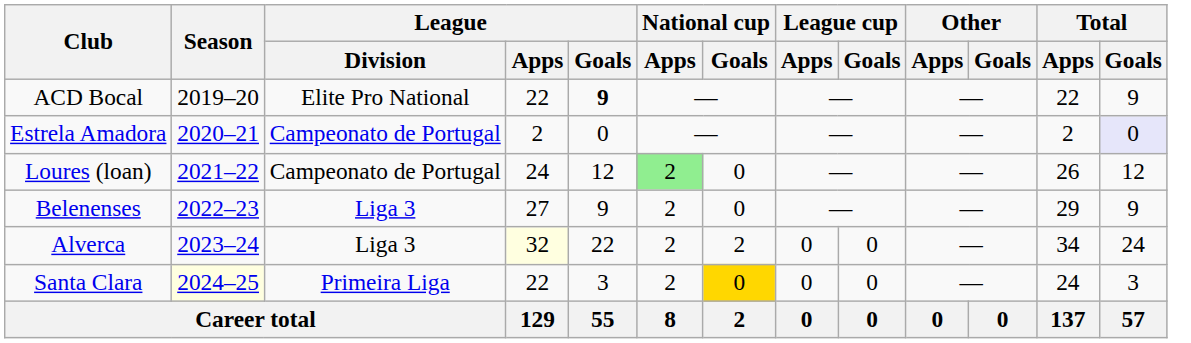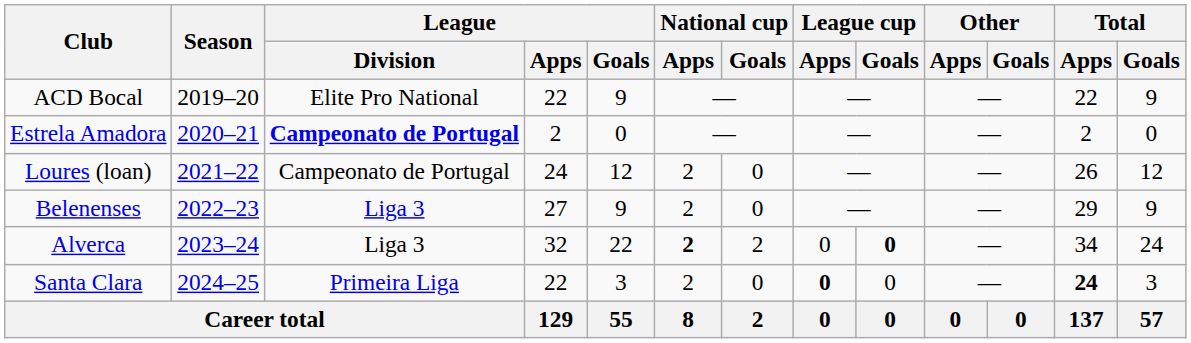ACD Bocal | League / Goals: bold -> normal
Estrela Amadora | League / Division: normal -> bold
Estrela Amadora | Total / Goals: lavender background -> no background
Loures (loan) | National cup / Apps: lightgreen background -> no background
Alverca | League / Apps: lightyellow background -> no background
Alverca | National cup / Apps: normal -> bold
Alverca | League cup / Goals: normal -> bold
Santa Clara | Season: lightyellow background -> no background
Santa Clara | National cup / Goals: gold background -> no background
Santa Clara | League cup / Apps: normal -> bold
Santa Clara | Total / Apps: normal -> bold
